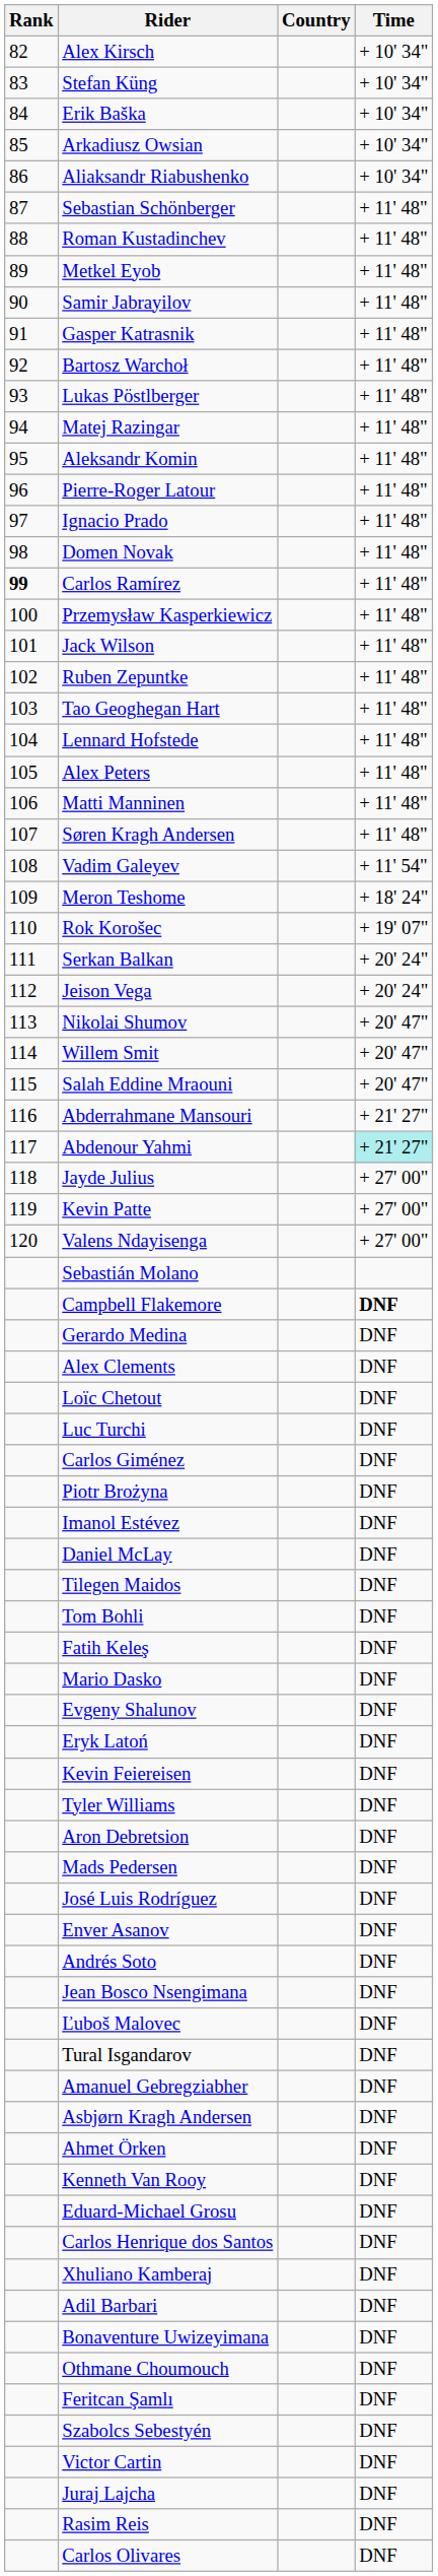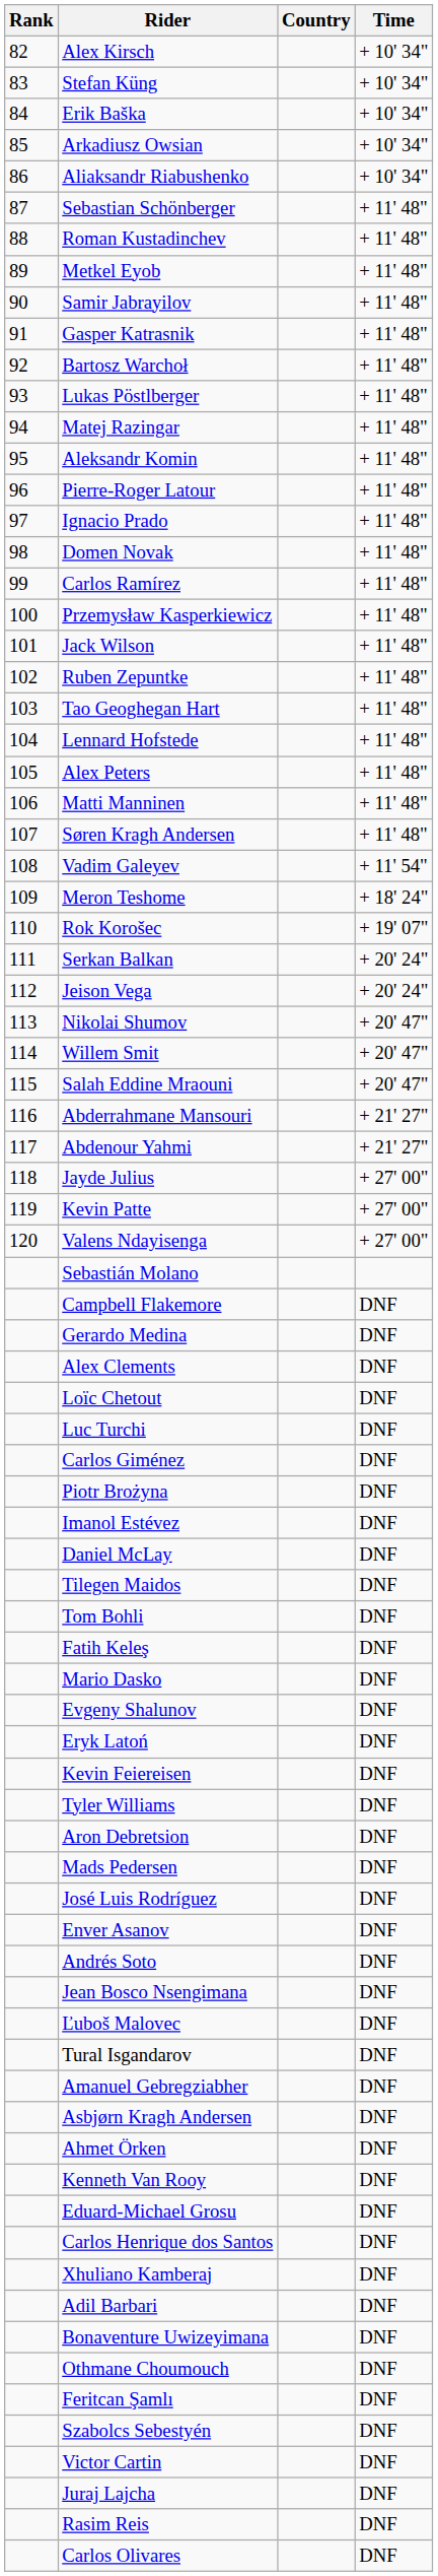Carlos Ramírez | Rank: bold -> normal
Abdenour Yahmi | Time: paleturquoise background -> no background
Campbell Flakemore | Time: bold -> normal
